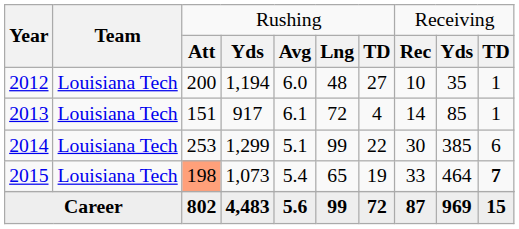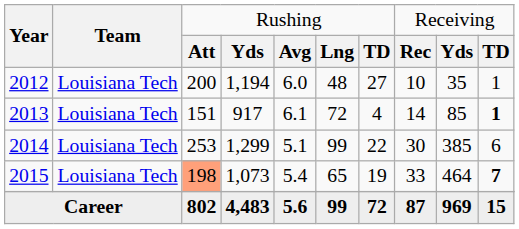2013 | column 10: normal -> bold
